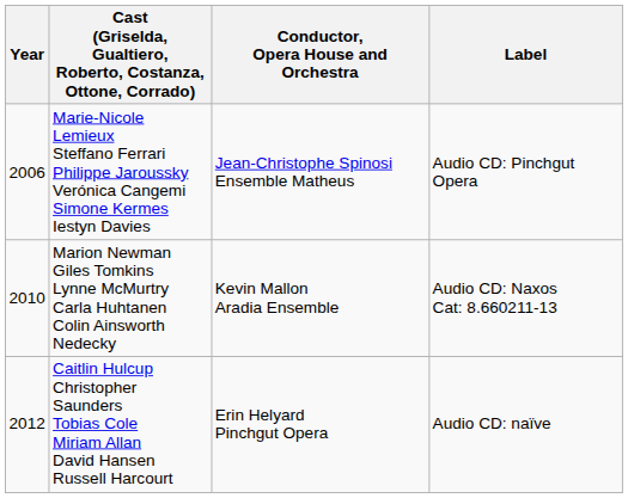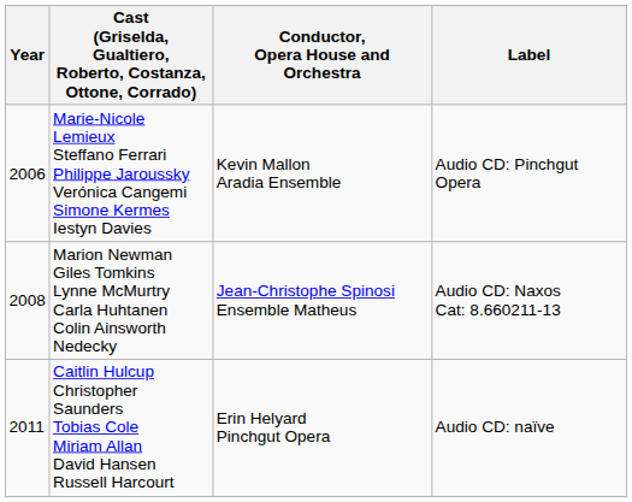row 2 | Conductor, Opera House and Orchestra: Jean-Christophe Spinosi Ensemble Matheus -> Kevin Mallon Aradia Ensemble
row 3 | Year: 2010 -> 2008
row 3 | Conductor, Opera House and Orchestra: Kevin Mallon Aradia Ensemble -> Jean-Christophe Spinosi Ensemble Matheus
row 4 | Year: 2012 -> 2011
